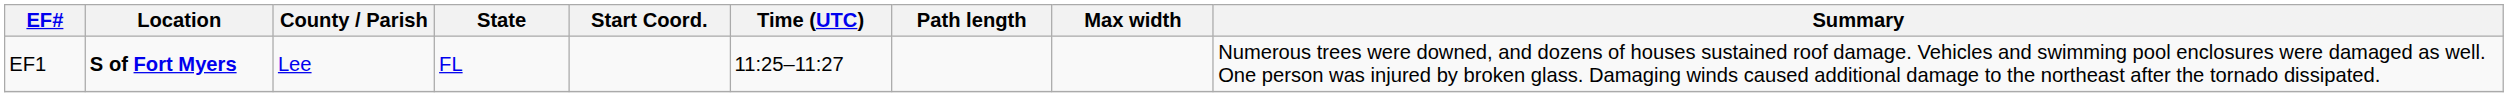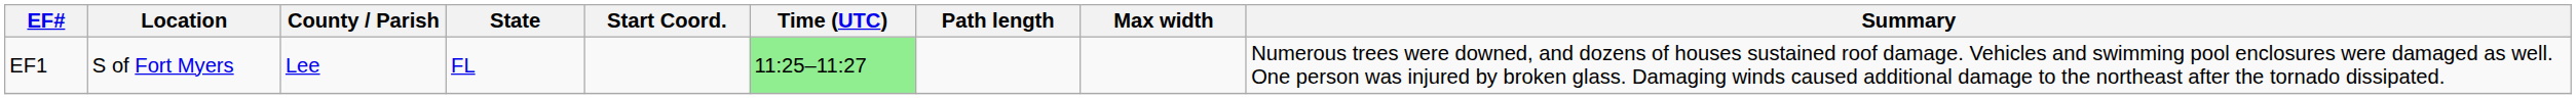EF1 | Location: bold -> normal
EF1 | Time (UTC): no background -> lightgreen background
